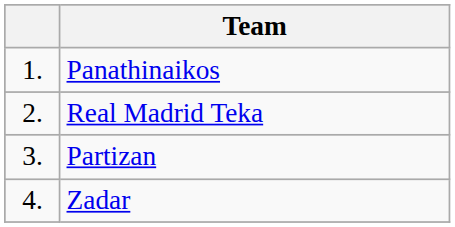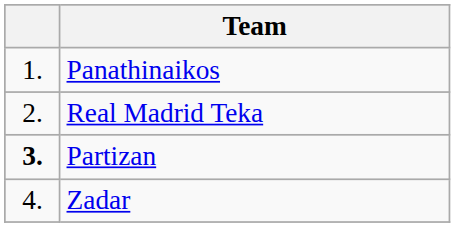Partizan | column 1: normal -> bold
